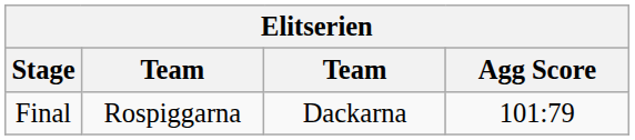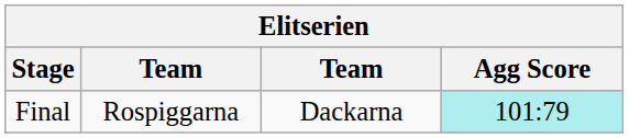Final | Agg Score: no background -> paleturquoise background
